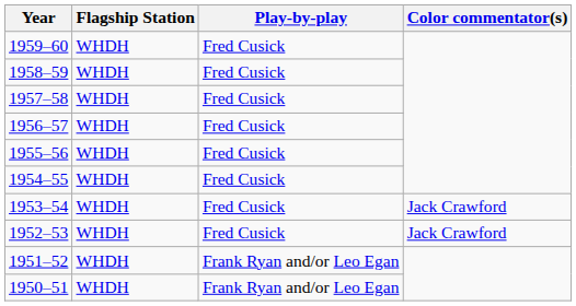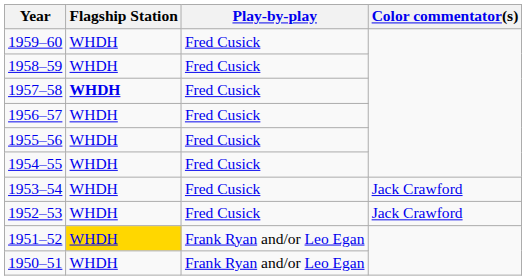1957–58 | Flagship Station: normal -> bold
1951–52 | Flagship Station: no background -> gold background
